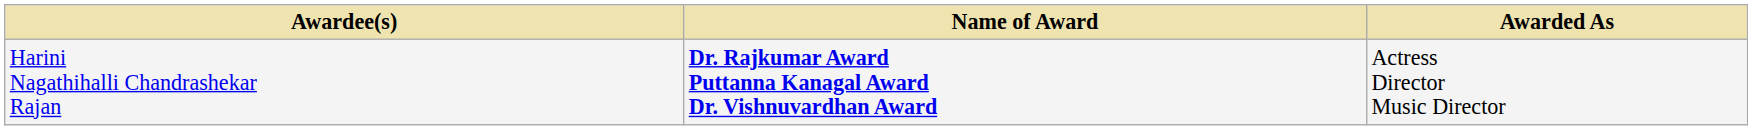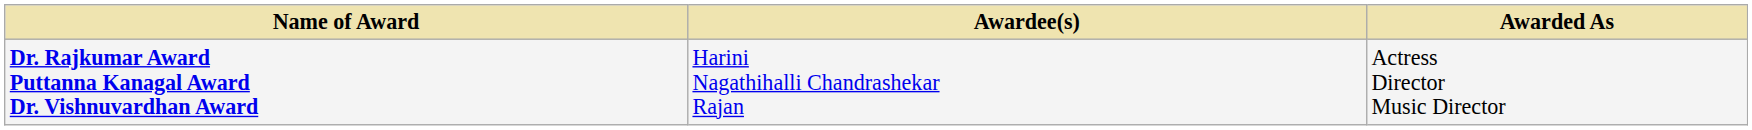columns swapped: Name of Award <-> Awardee(s)
